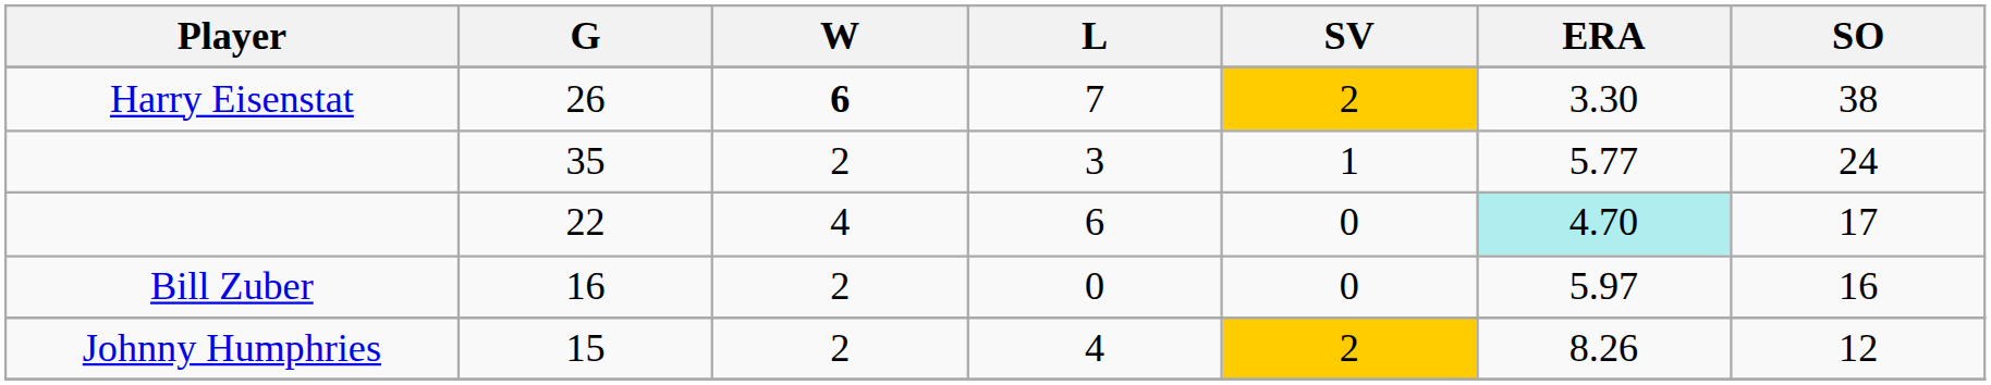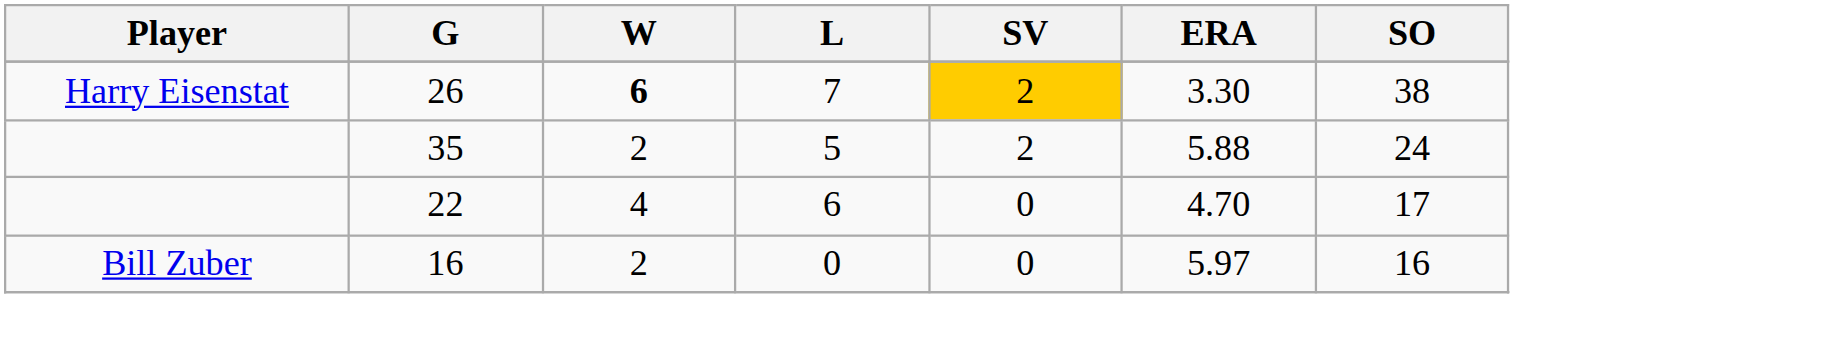35 | L: 3 -> 5
35 | SV: 1 -> 2
35 | ERA: 5.77 -> 5.88
22 | ERA: paleturquoise background -> no background
- row: Johnny Humphries | 15 | 2 | 4 | 2 | 8.26 | 12
